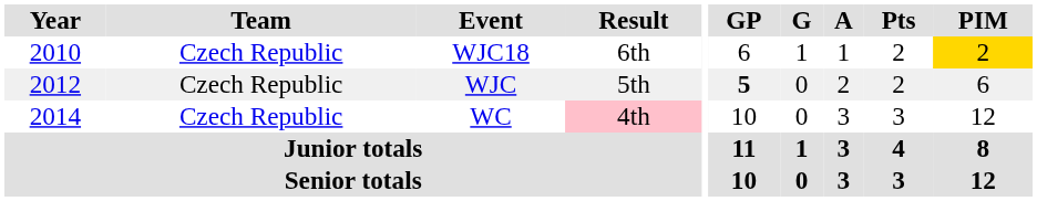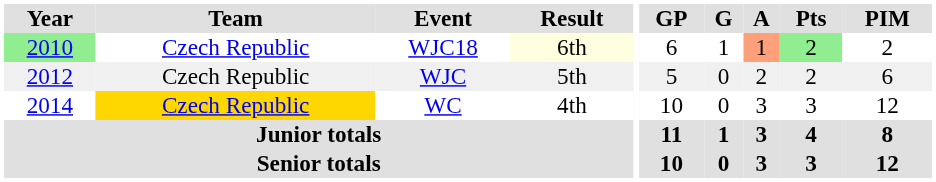WJC18 | Year: no background -> lightgreen background
WJC18 | Result: no background -> lightyellow background
WJC18 | A: no background -> lightsalmon background
WJC18 | Pts: no background -> lightgreen background
WJC18 | PIM: gold background -> no background
WJC | GP: bold -> normal
WC | Team: no background -> gold background
WC | Result: pink background -> no background
